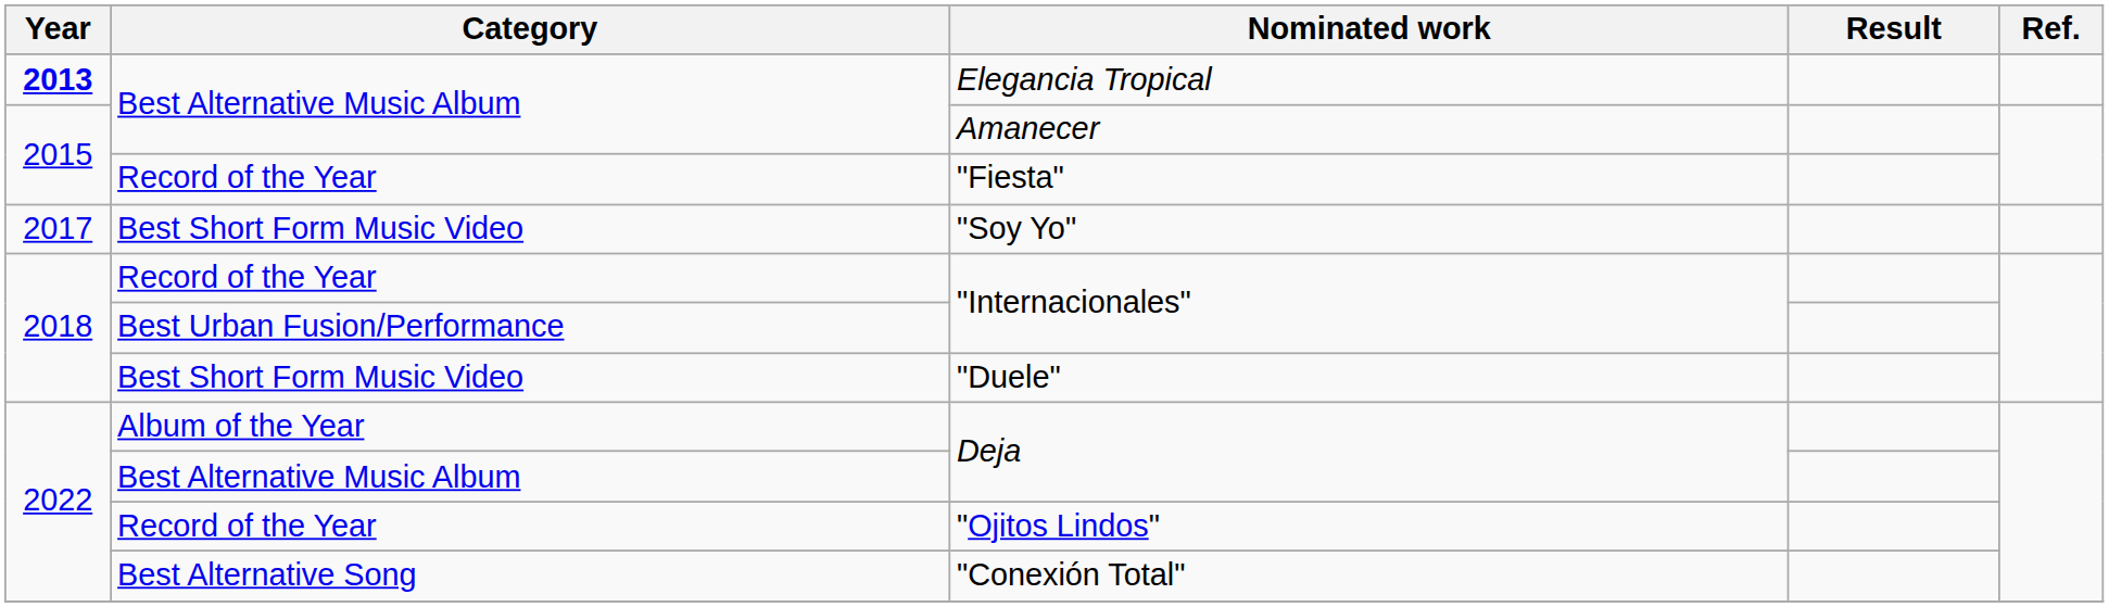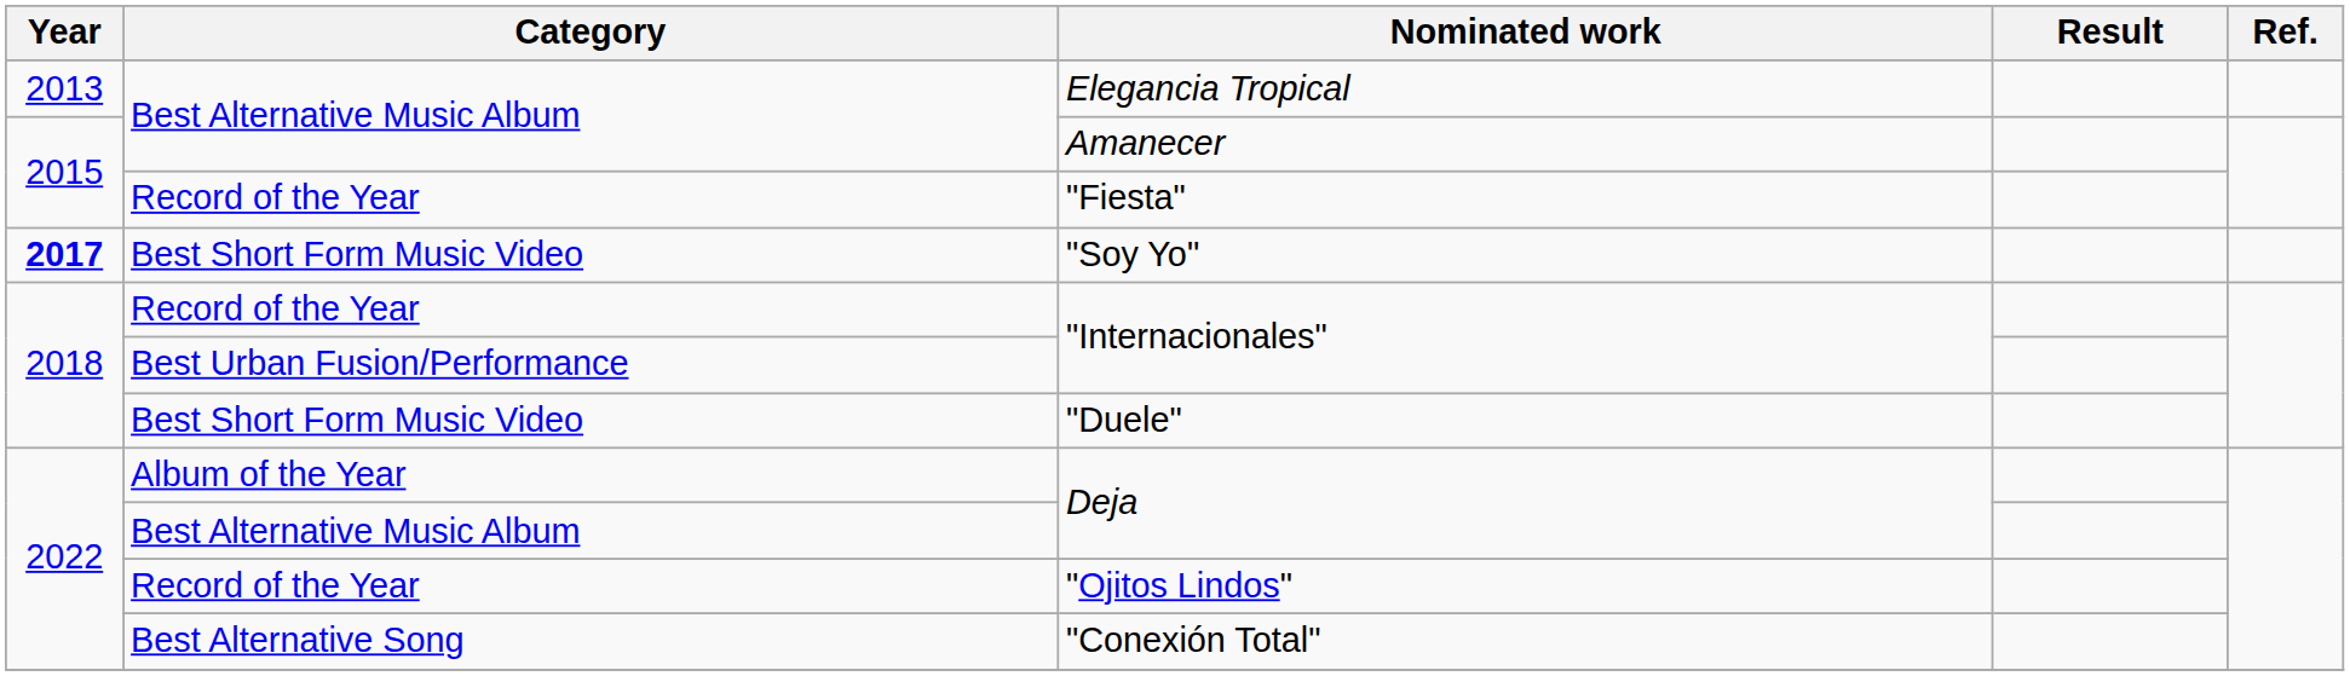Elegancia Tropical | Year: bold -> normal
"Soy Yo" | Year: normal -> bold
